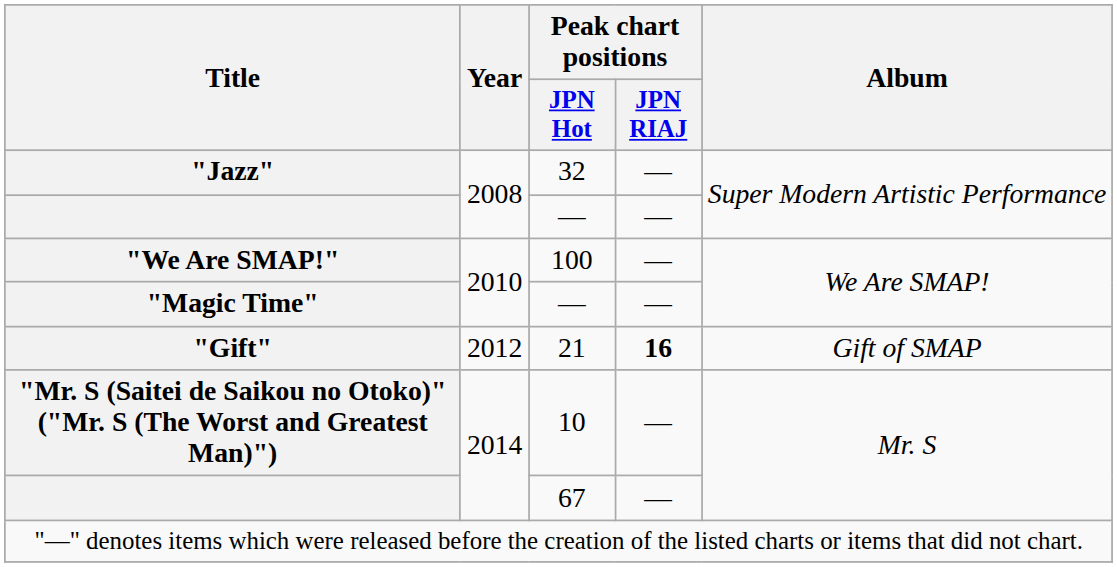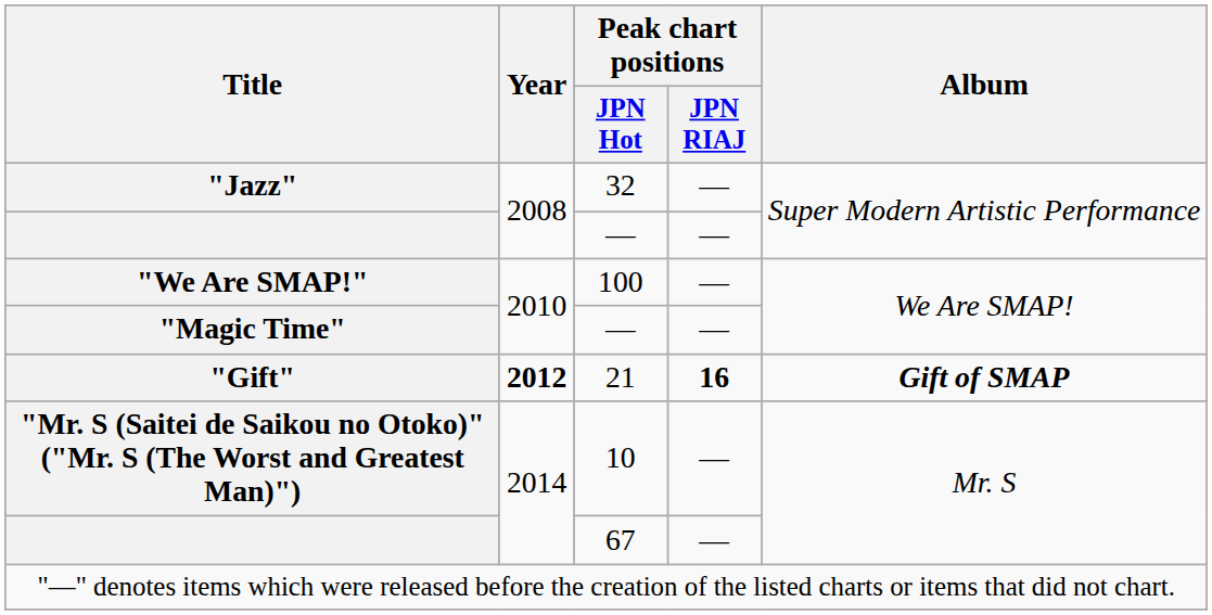"Gift" | Year: normal -> bold
"Gift" | Album: normal -> bold
